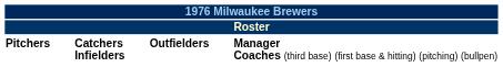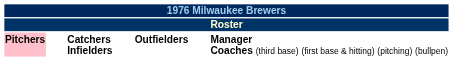Pitchers | column 1: no background -> pink background
